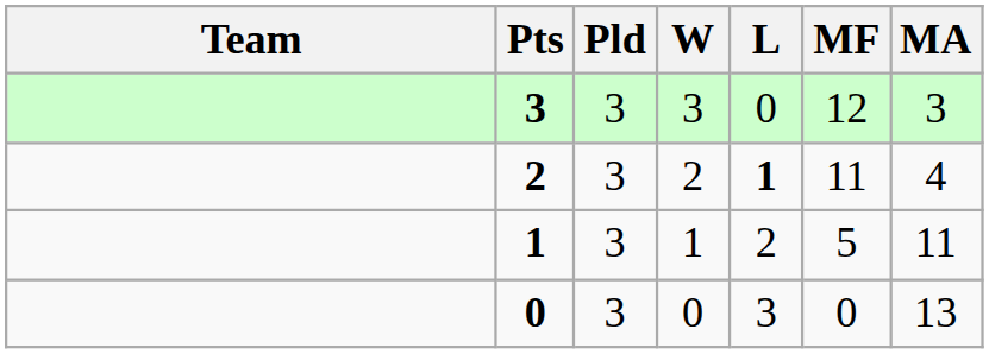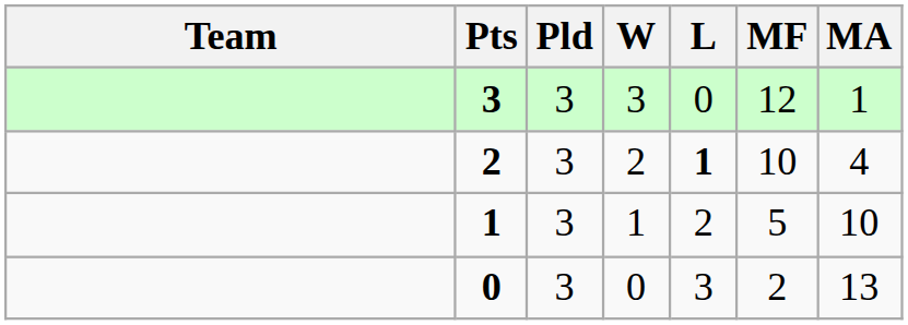row 2 | MA: 3 -> 1
row 3 | MF: 11 -> 10
row 4 | MA: 11 -> 10
row 5 | MF: 0 -> 2
